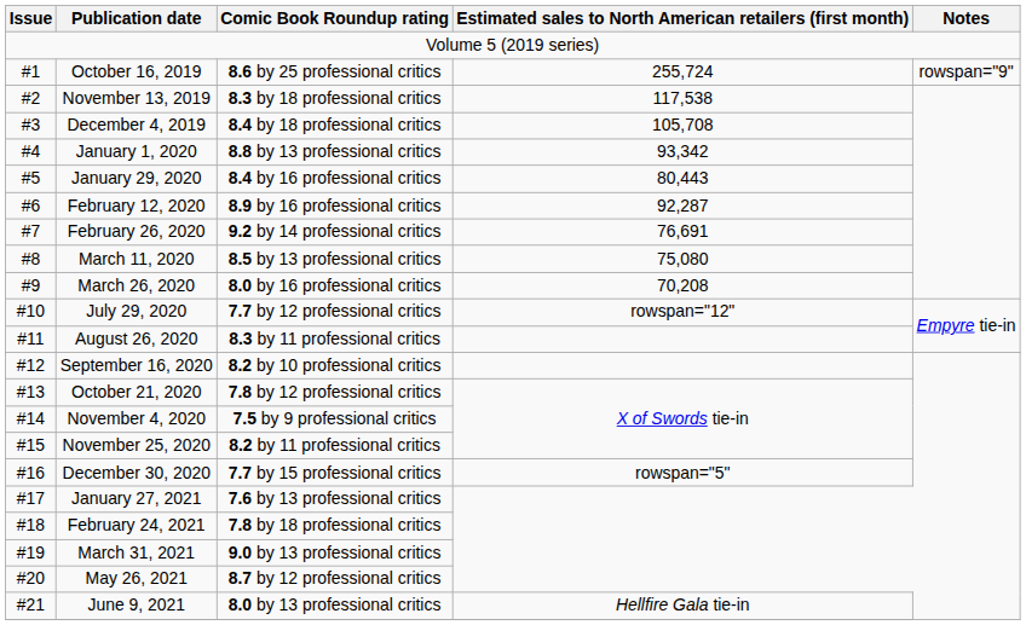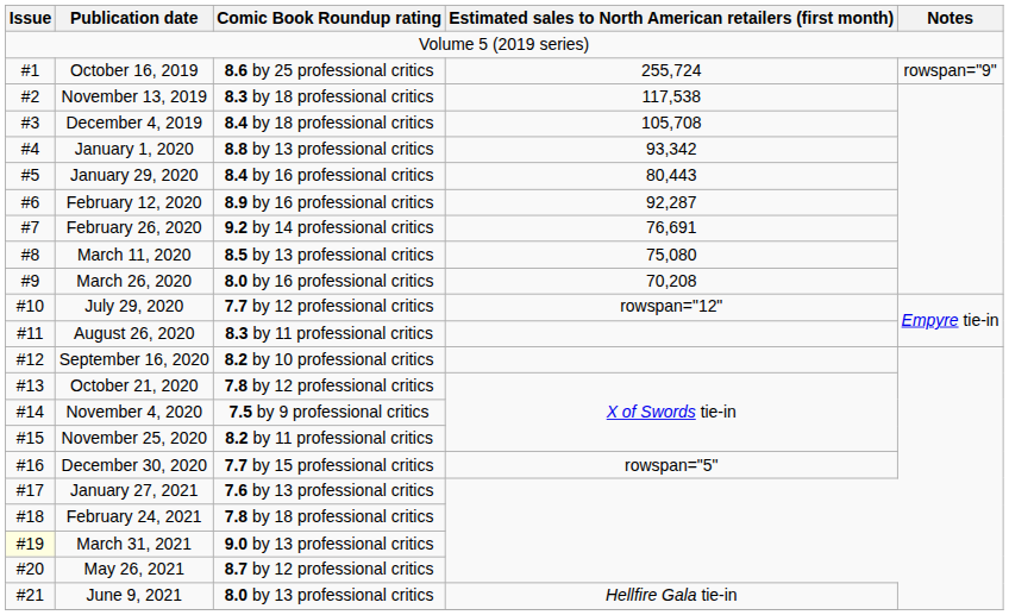March 31, 2021 | Issue: no background -> lightyellow background
